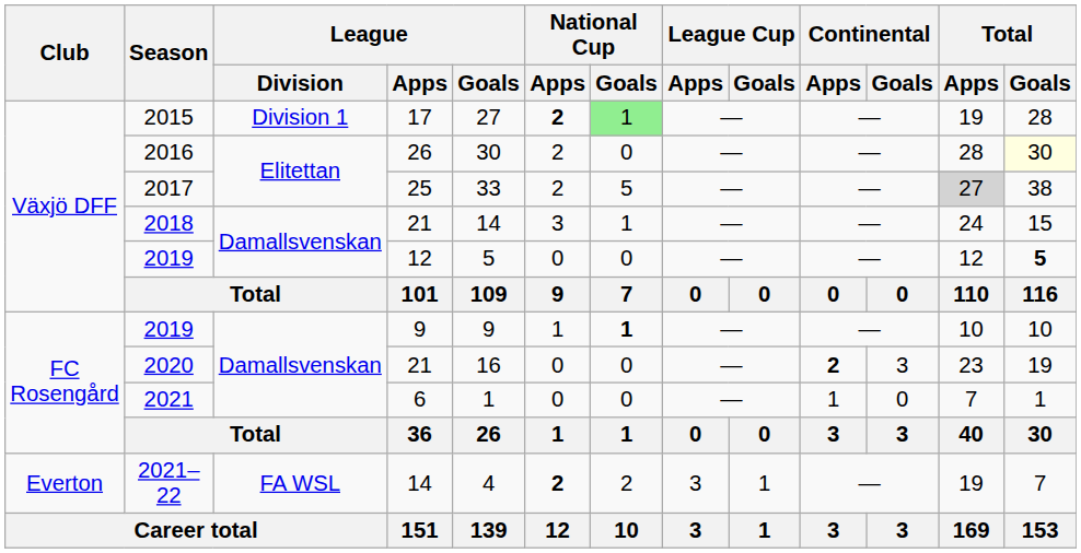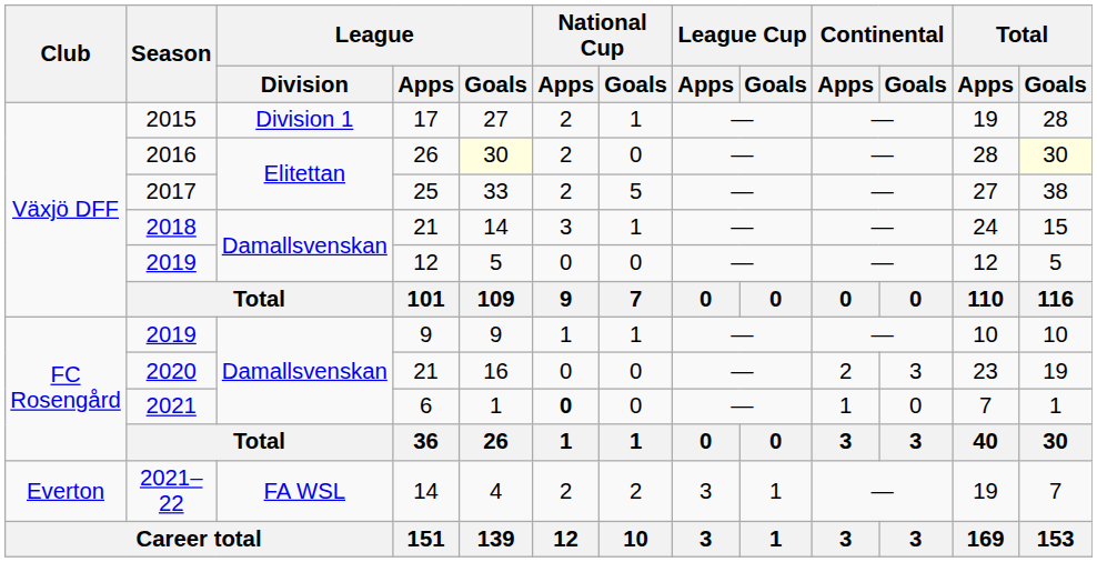2015 | National Cup / Apps: bold -> normal
2015 | National Cup / Goals: lightgreen background -> no background
2016 | League / Goals: no background -> lightyellow background
2017 | Total / Apps: lightgrey background -> no background
2019 / 12 | Total / Goals: bold -> normal
2019 / 9 | National Cup / Goals: bold -> normal
2020 | Continental / Apps: bold -> normal
2021 | National Cup / Apps: normal -> bold
2021–22 | National Cup / Apps: bold -> normal
